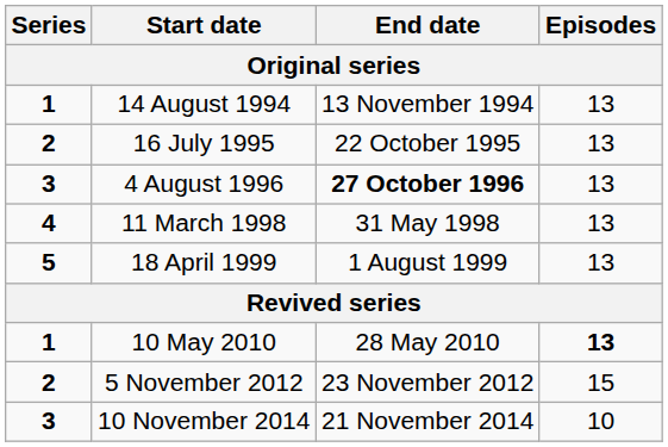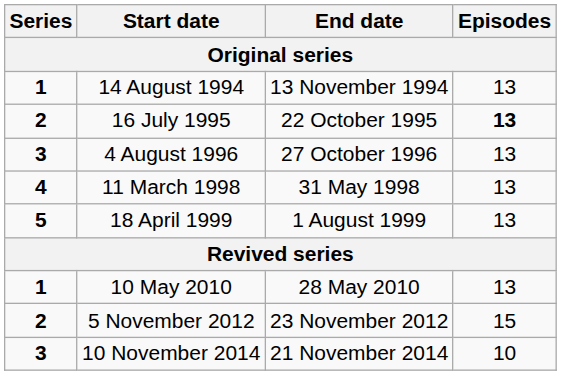16 July 1995 | Episodes: normal -> bold
4 August 1996 | End date: bold -> normal
10 May 2010 | Episodes: bold -> normal
